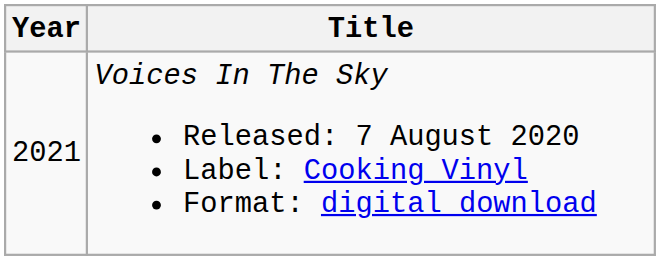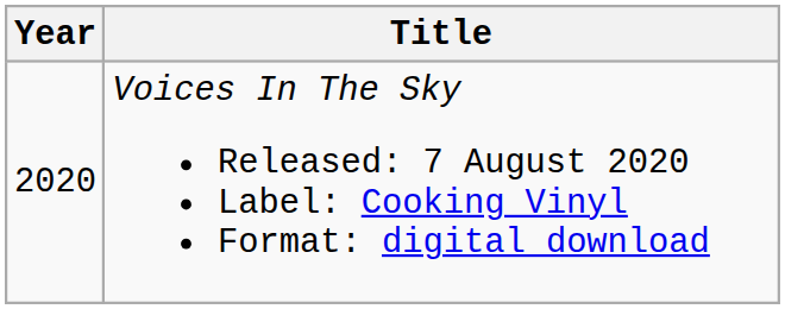row 2 | Year: 2021 -> 2020
